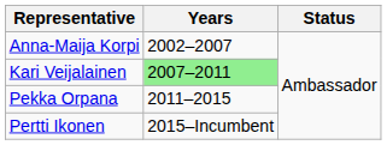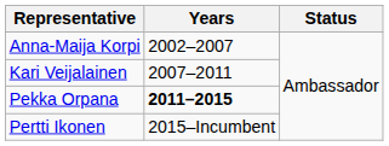Kari Veijalainen | Years: lightgreen background -> no background
Pekka Orpana | Years: normal -> bold
